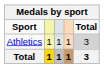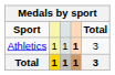Athletics | column 4: normal -> bold
Athletics | Total: lightgrey background -> no background
